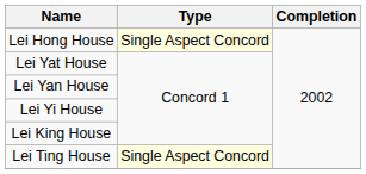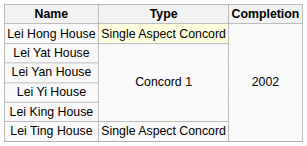Lei Ting House | Type: lightyellow background -> no background
